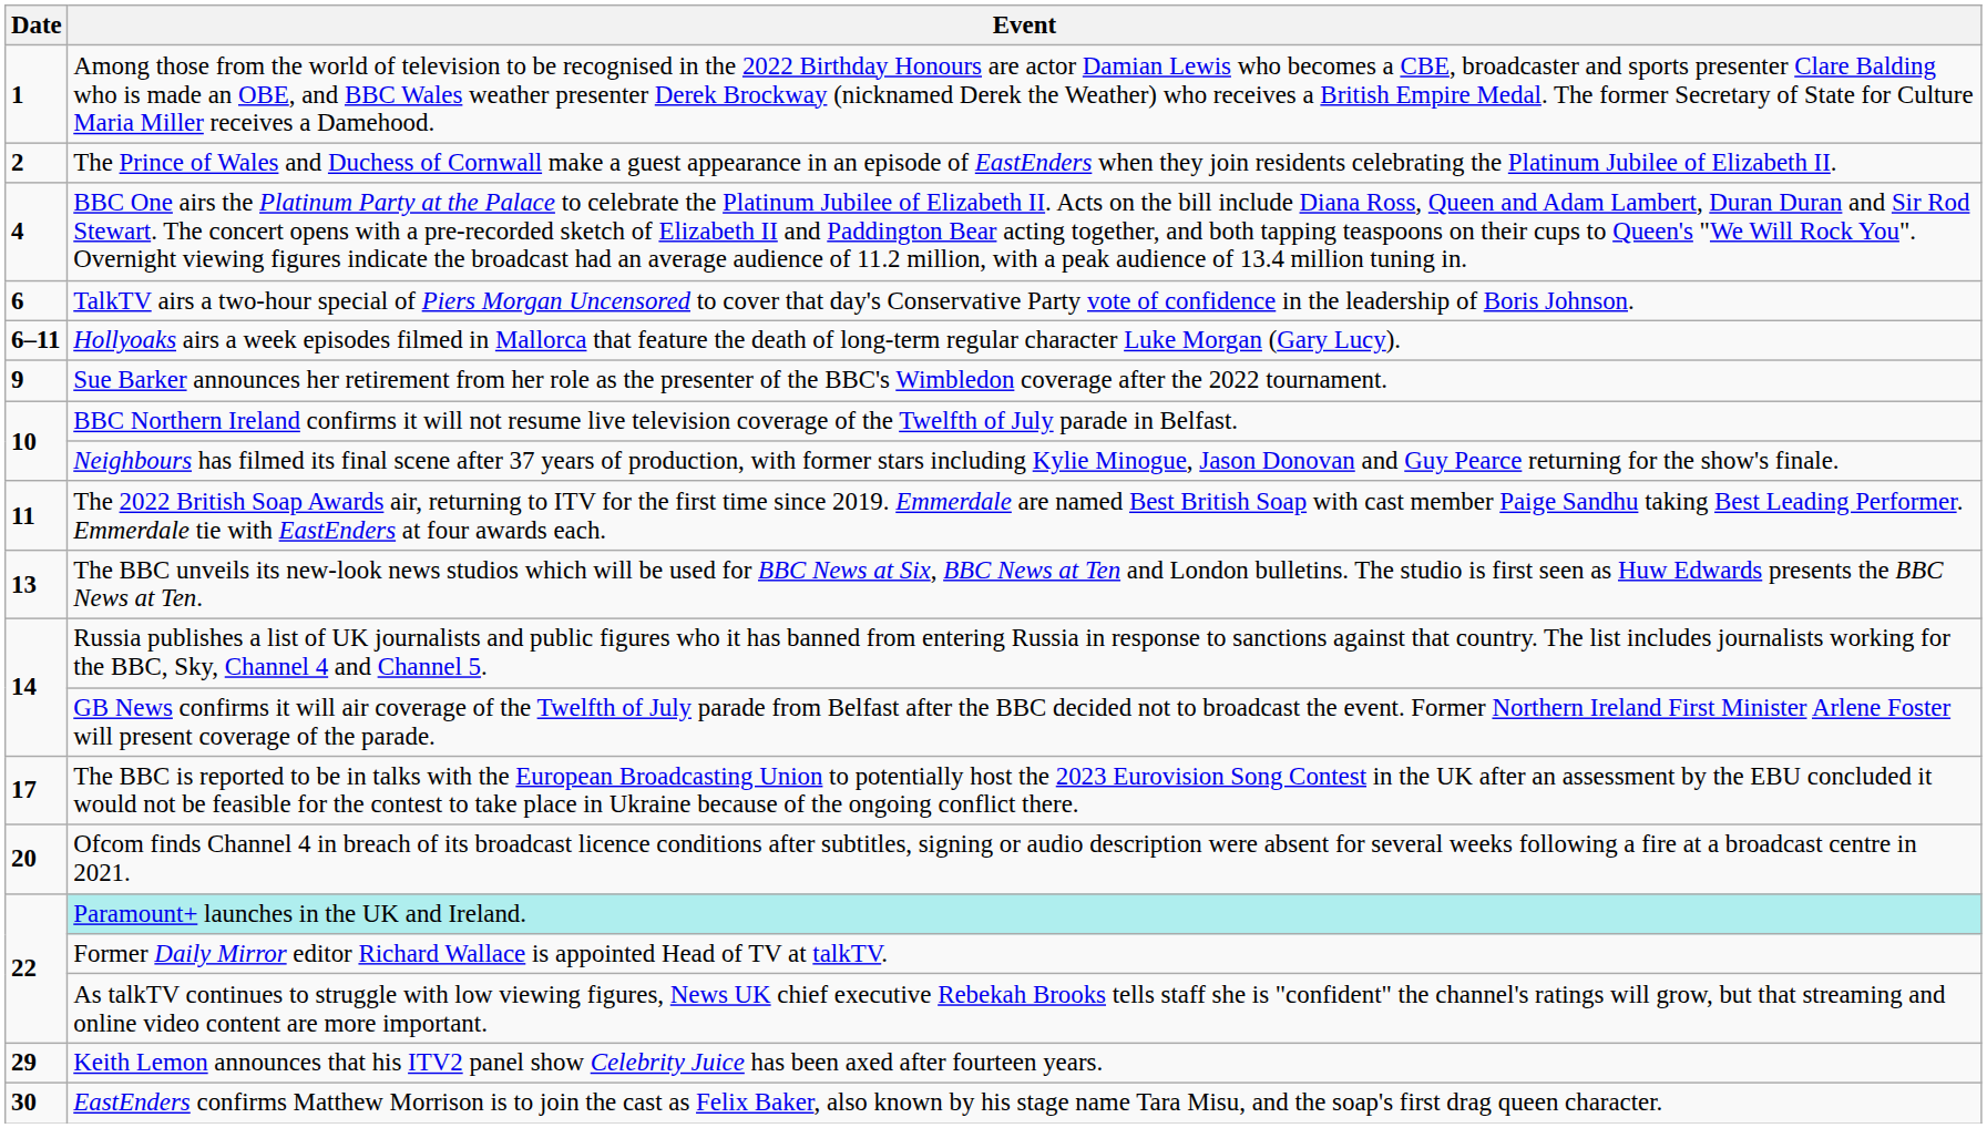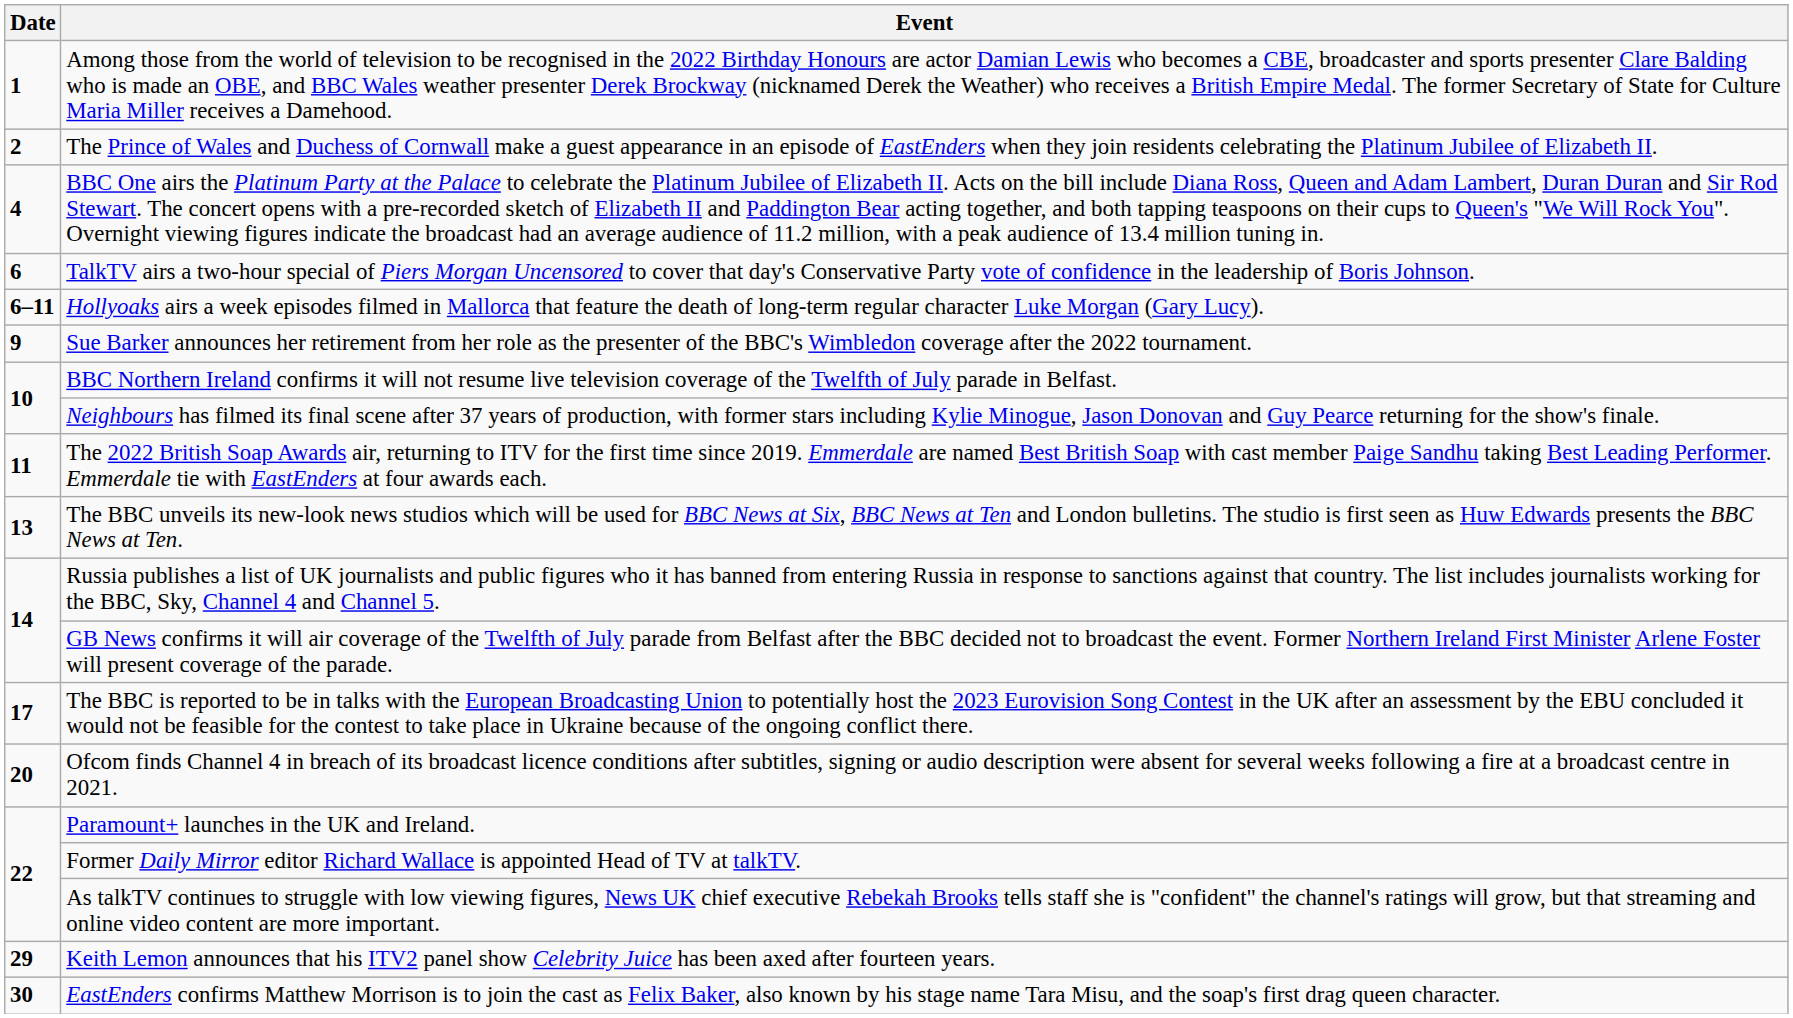Paramount+ launches in the UK and Ireland. | Event: paleturquoise background -> no background
